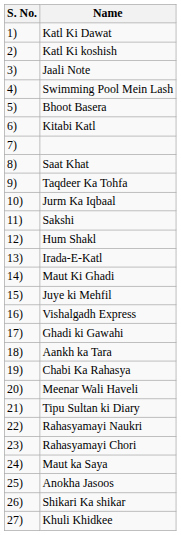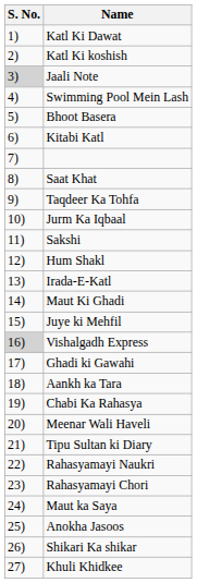Jaali Note | S. No.: no background -> lightgrey background
Vishalgadh Express | S. No.: no background -> lightgrey background
